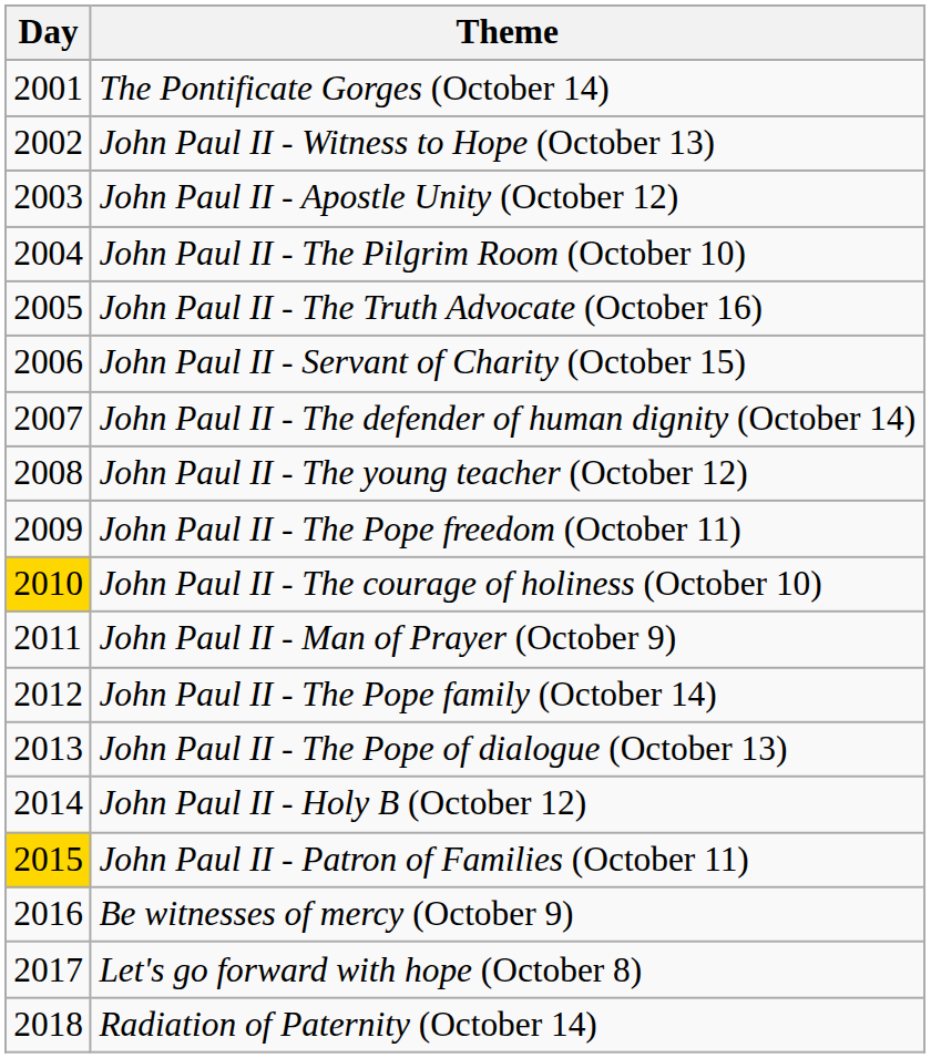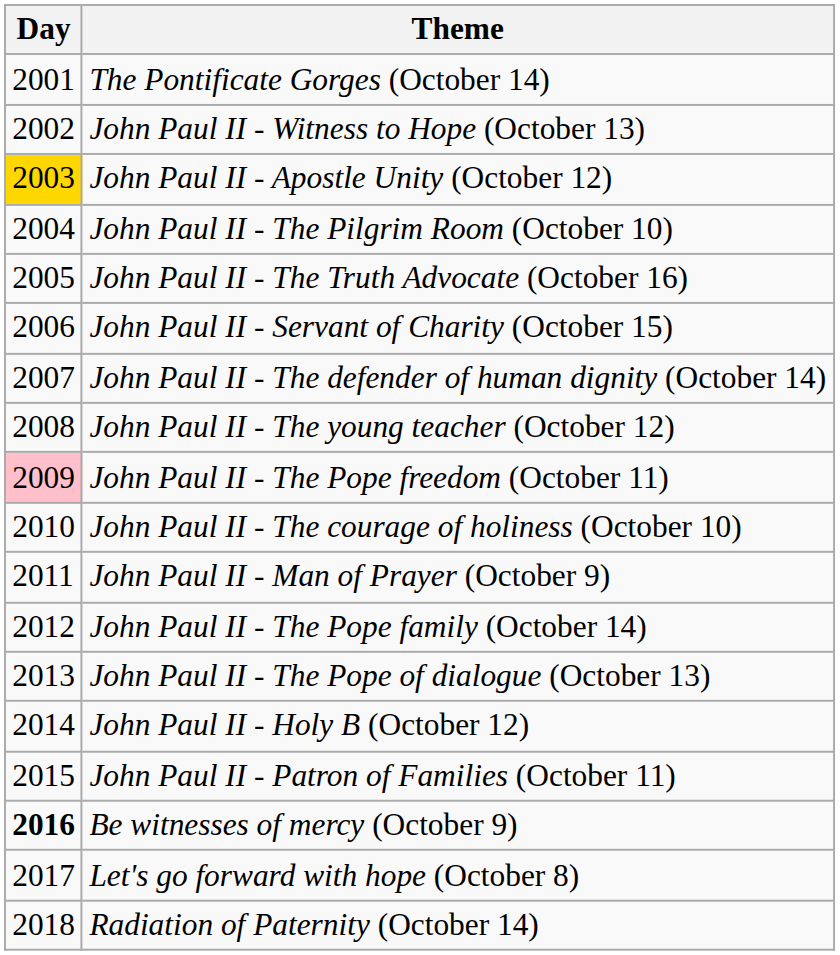John Paul II - Apostle Unity (October 12) | Day: no background -> gold background
John Paul II - The Pope freedom (October 11) | Day: no background -> pink background
John Paul II - The courage of holiness (October 10) | Day: gold background -> no background
John Paul II - Patron of Families (October 11) | Day: gold background -> no background
Be witnesses of mercy (October 9) | Day: normal -> bold
